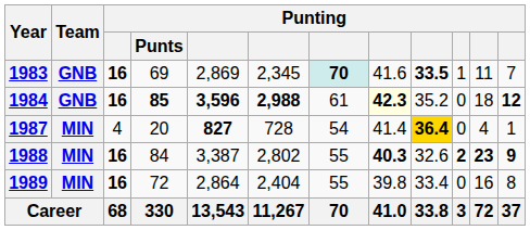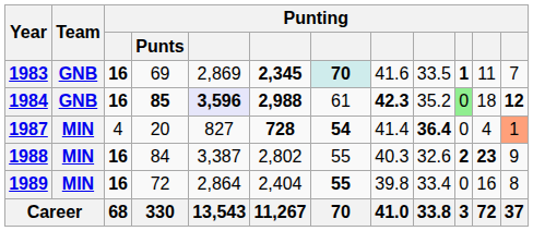1983 | column 6: normal -> bold
1983 | column 9: bold -> normal
1983 | column 10: normal -> bold
1984 | column 5: no background -> lavender background
1984 | column 8: lightyellow background -> no background
1984 | column 10: no background -> lightgreen background
1987 | column 5: bold -> normal
1987 | column 6: normal -> bold
1987 | column 7: normal -> bold
1987 | column 9: gold background -> no background
1987 | column 12: no background -> lightsalmon background
1988 | column 8: bold -> normal
1988 | column 12: bold -> normal
1989 | column 7: normal -> bold
